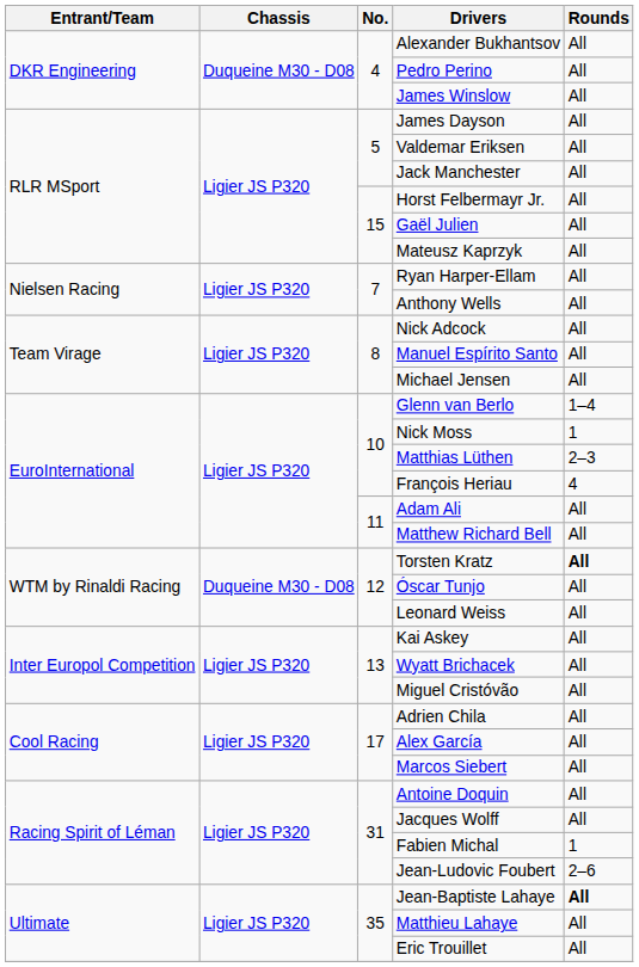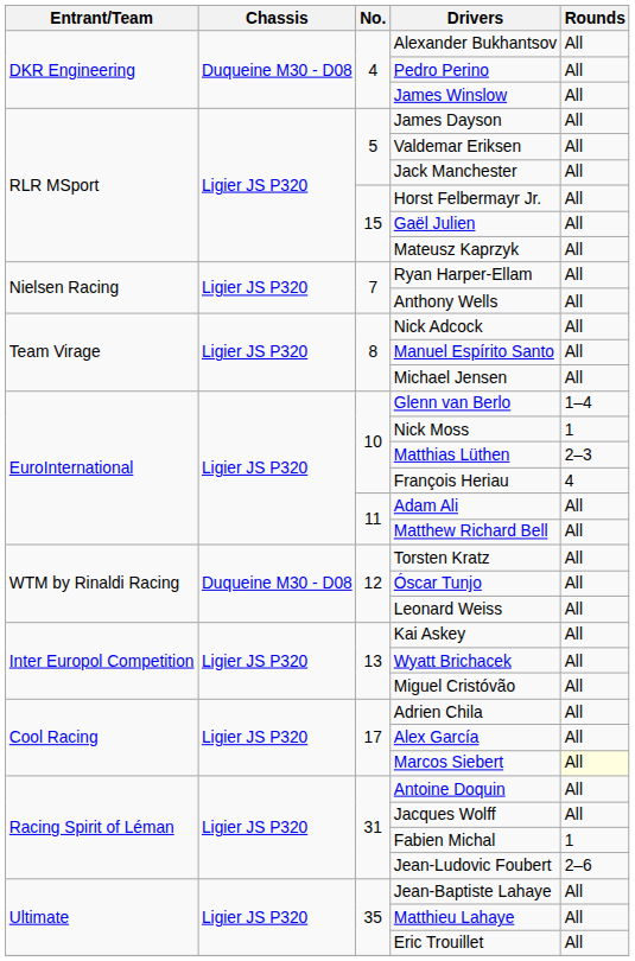Torsten Kratz | Rounds: bold -> normal
Marcos Siebert | Rounds: no background -> lightyellow background
Jean-Baptiste Lahaye | Rounds: bold -> normal
